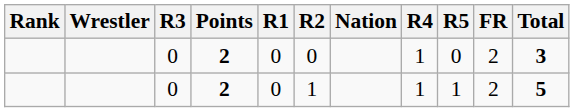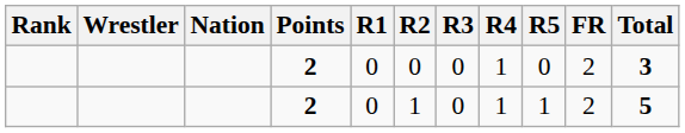columns swapped: Nation <-> R3
